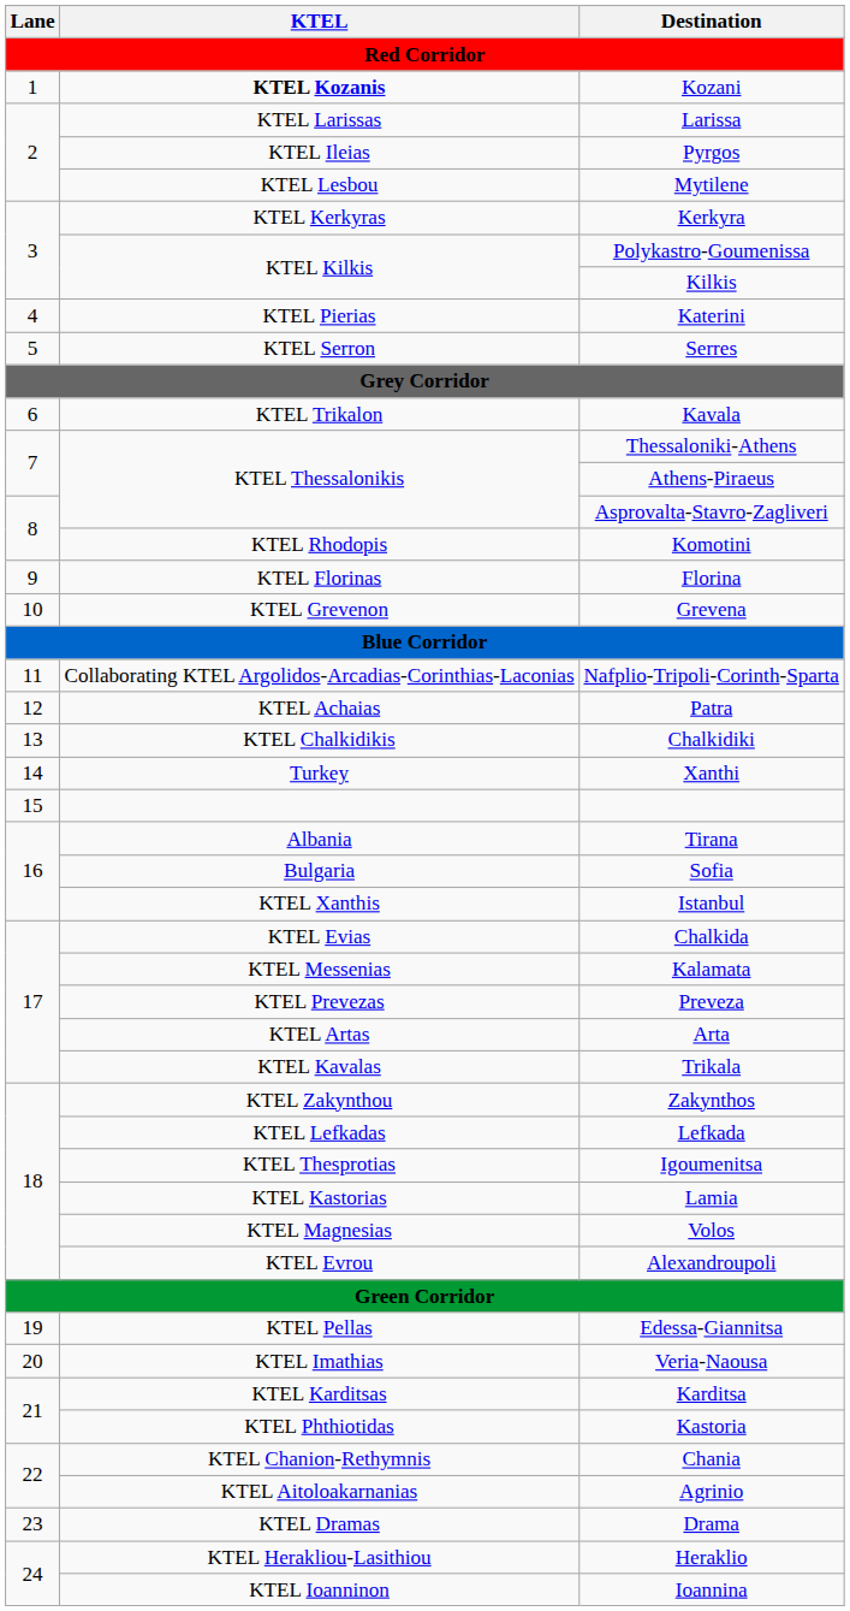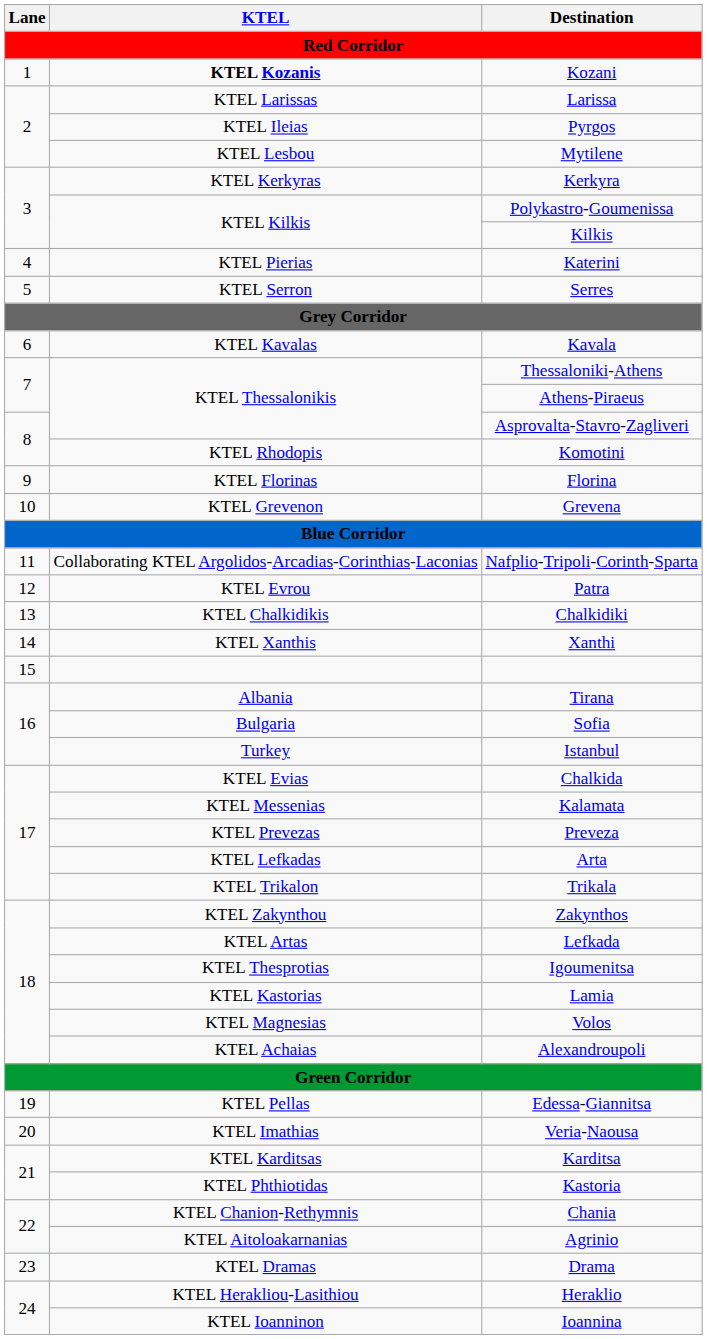Kavala | KTEL: KTEL Trikalon -> KTEL Kavalas
Patra | KTEL: KTEL Achaias -> KTEL Evrou
Xanthi | KTEL: Turkey -> KTEL Xanthis
Istanbul | KTEL: KTEL Xanthis -> Turkey
Arta | KTEL: KTEL Artas -> KTEL Lefkadas
Trikala | KTEL: KTEL Kavalas -> KTEL Trikalon
Lefkada | KTEL: KTEL Lefkadas -> KTEL Artas
Alexandroupoli | KTEL: KTEL Evrou -> KTEL Achaias
